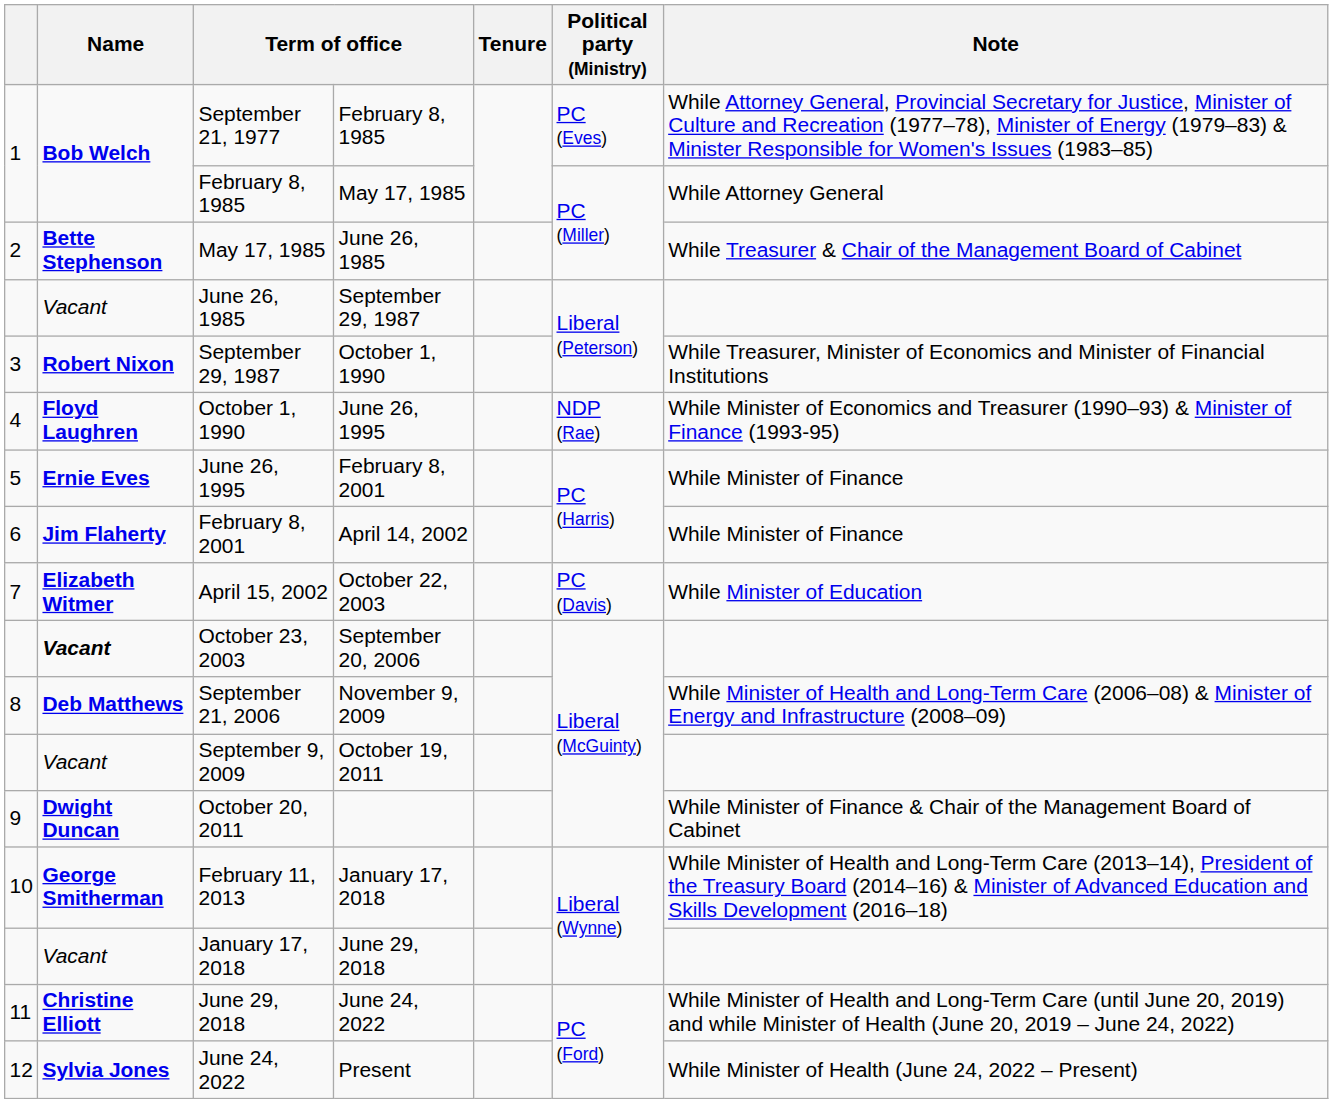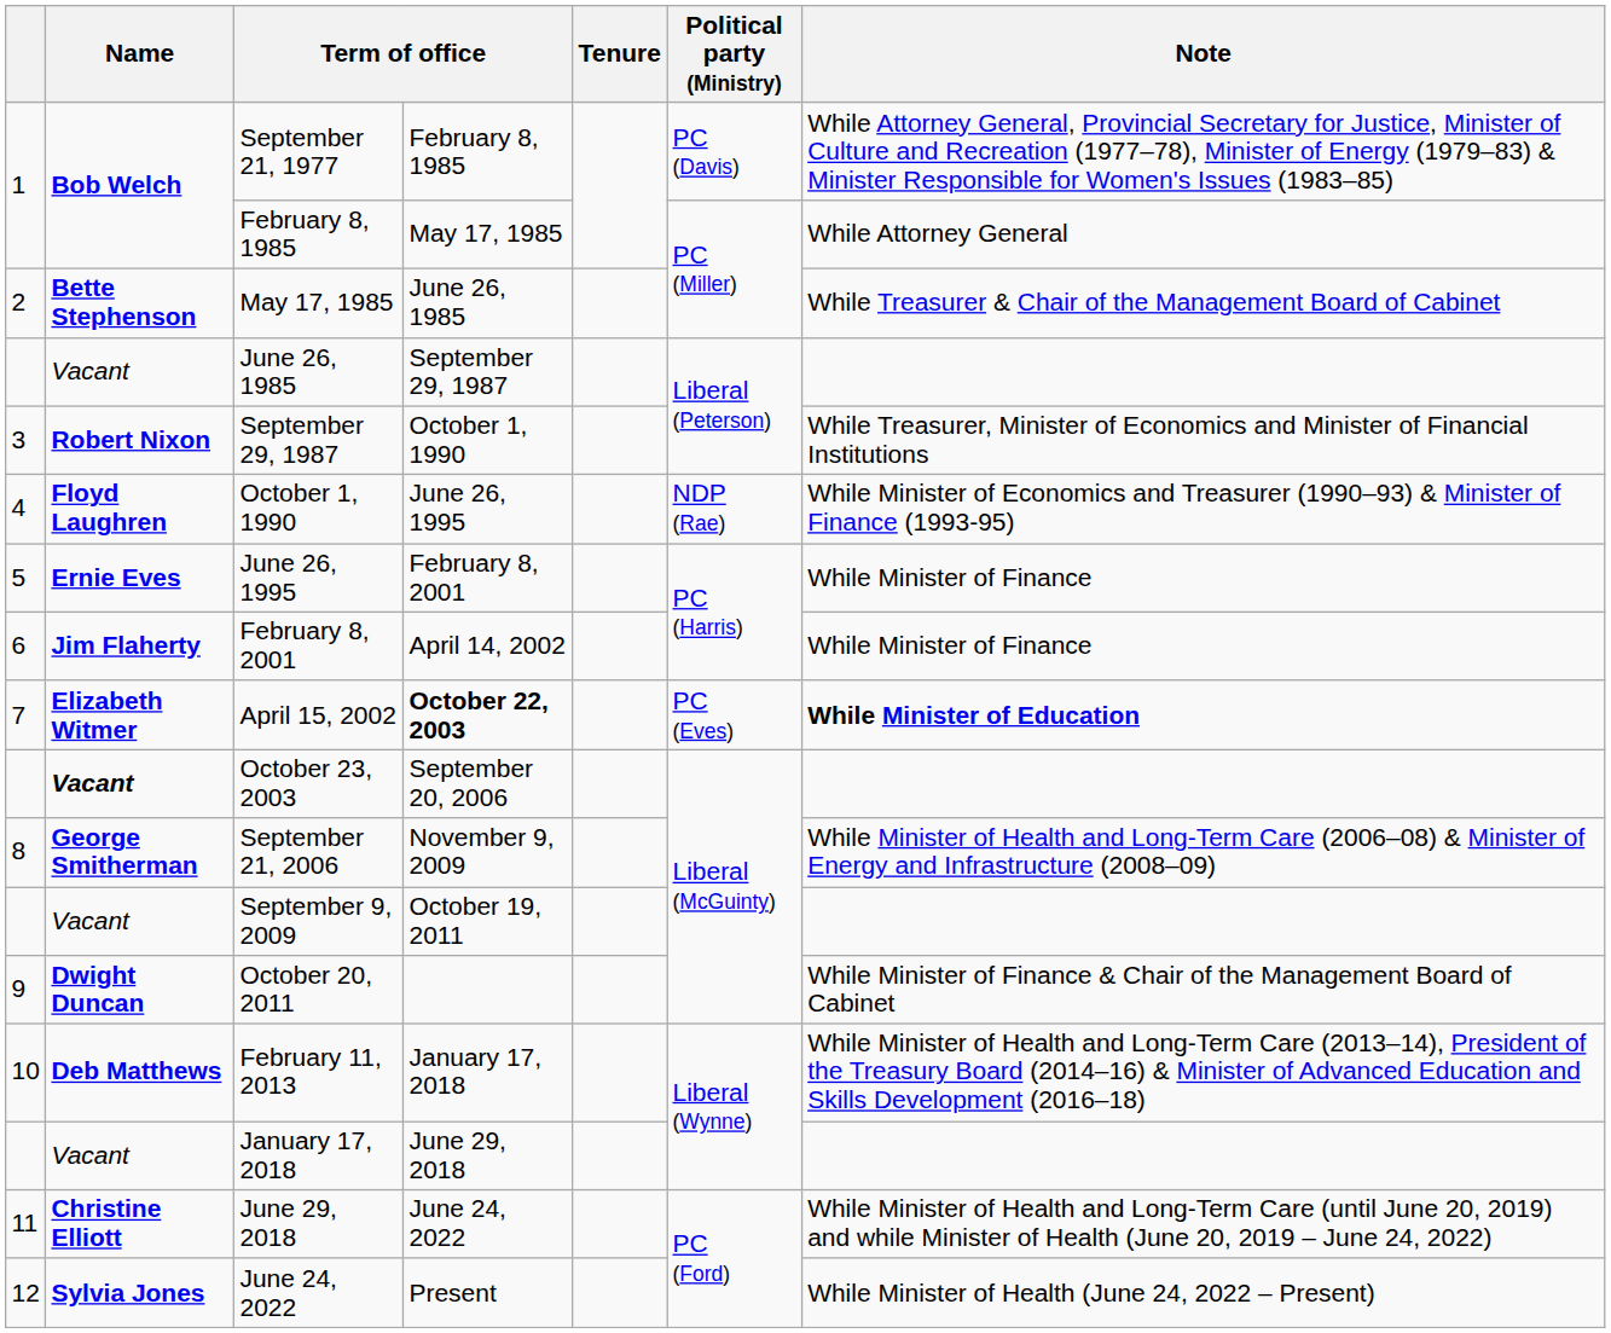September 21, 1977 | Political party (Ministry): PC (Eves) -> PC (Davis)
April 15, 2002 | column 4: normal -> bold
April 15, 2002 | Political party (Ministry): PC (Davis) -> PC (Eves)
April 15, 2002 | Note: normal -> bold
September 21, 2006 | Name: Deb Matthews -> George Smitherman
February 11, 2013 | Name: George Smitherman -> Deb Matthews
